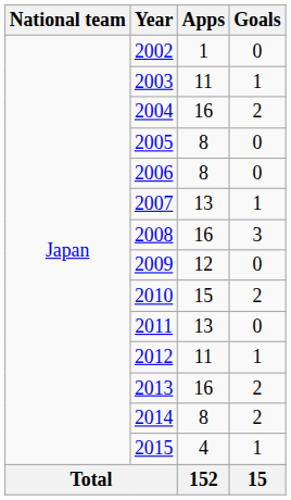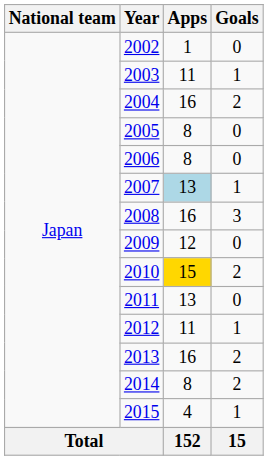2007 | Apps: no background -> lightblue background
2010 | Apps: no background -> gold background
